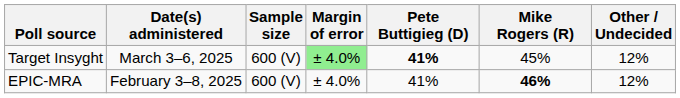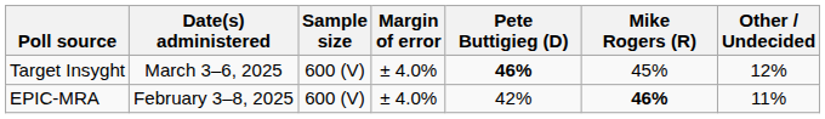Target Insyght | Margin of error: lightgreen background -> no background
Target Insyght | Pete Buttigieg (D): 41% -> 46%
EPIC-MRA | Pete Buttigieg (D): 41% -> 42%
EPIC-MRA | Other / Undecided: 12% -> 11%
